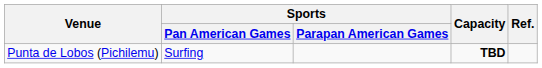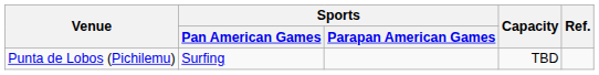Punta de Lobos (Pichilemu) | Capacity: bold -> normal
